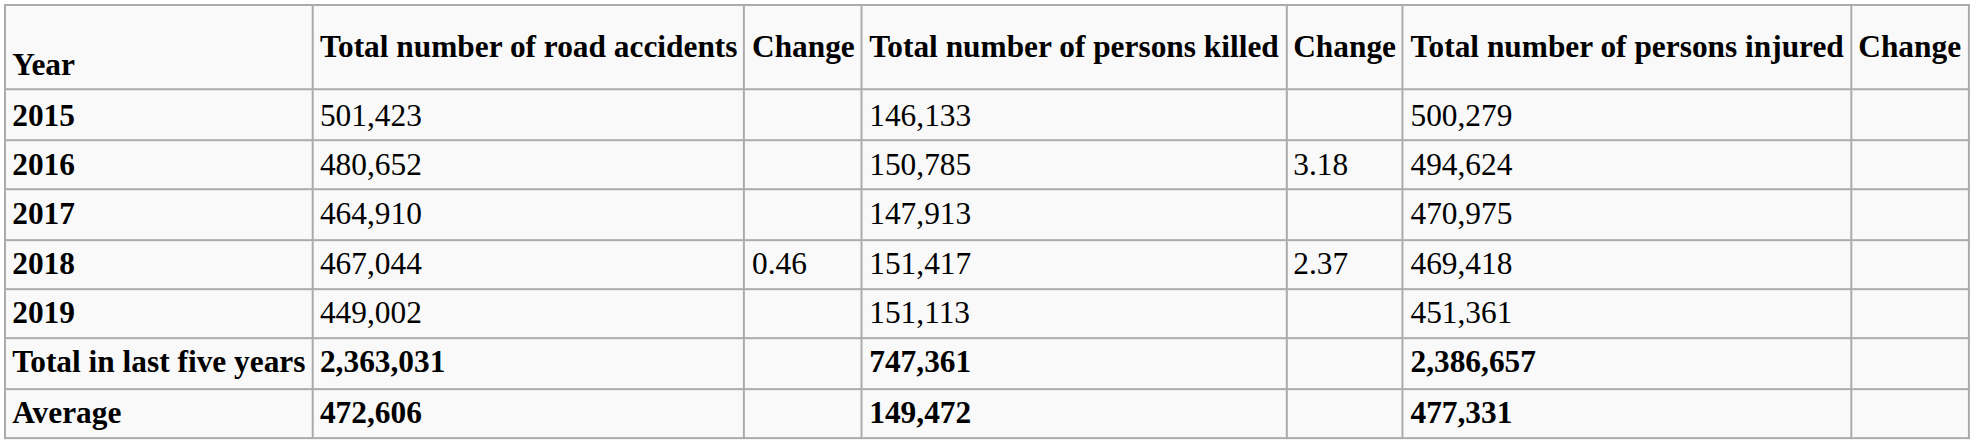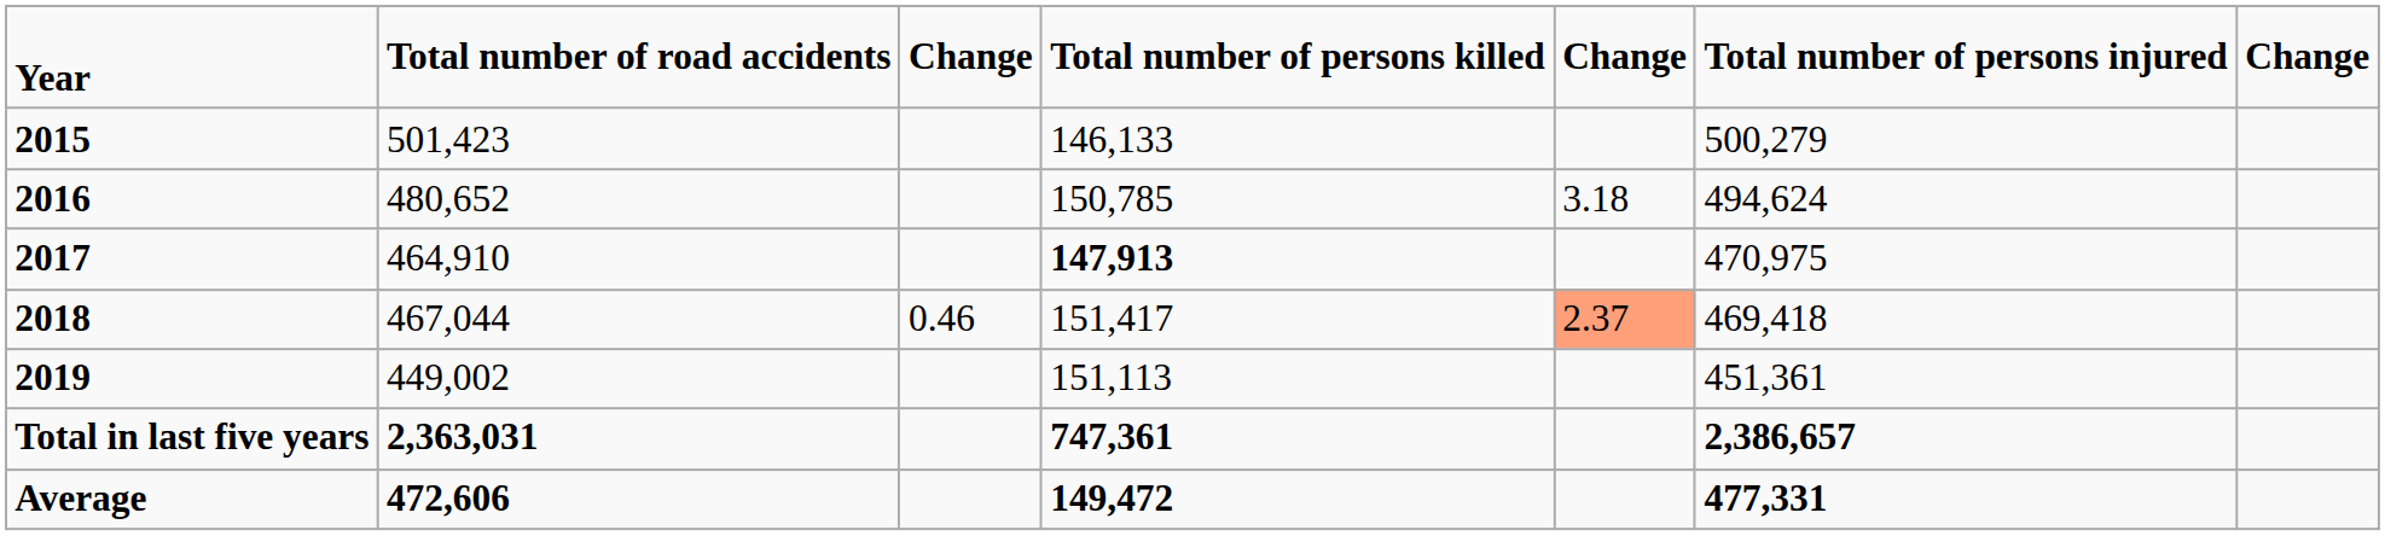2017 | column 4: normal -> bold
2018 | column 5: no background -> lightsalmon background
